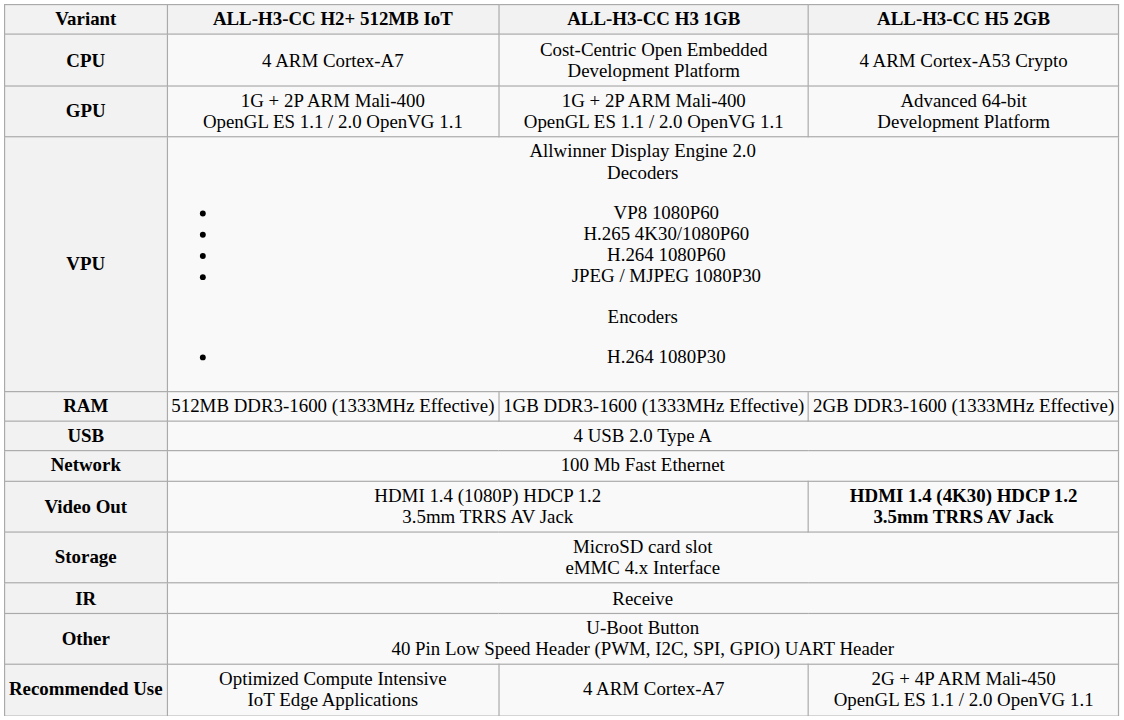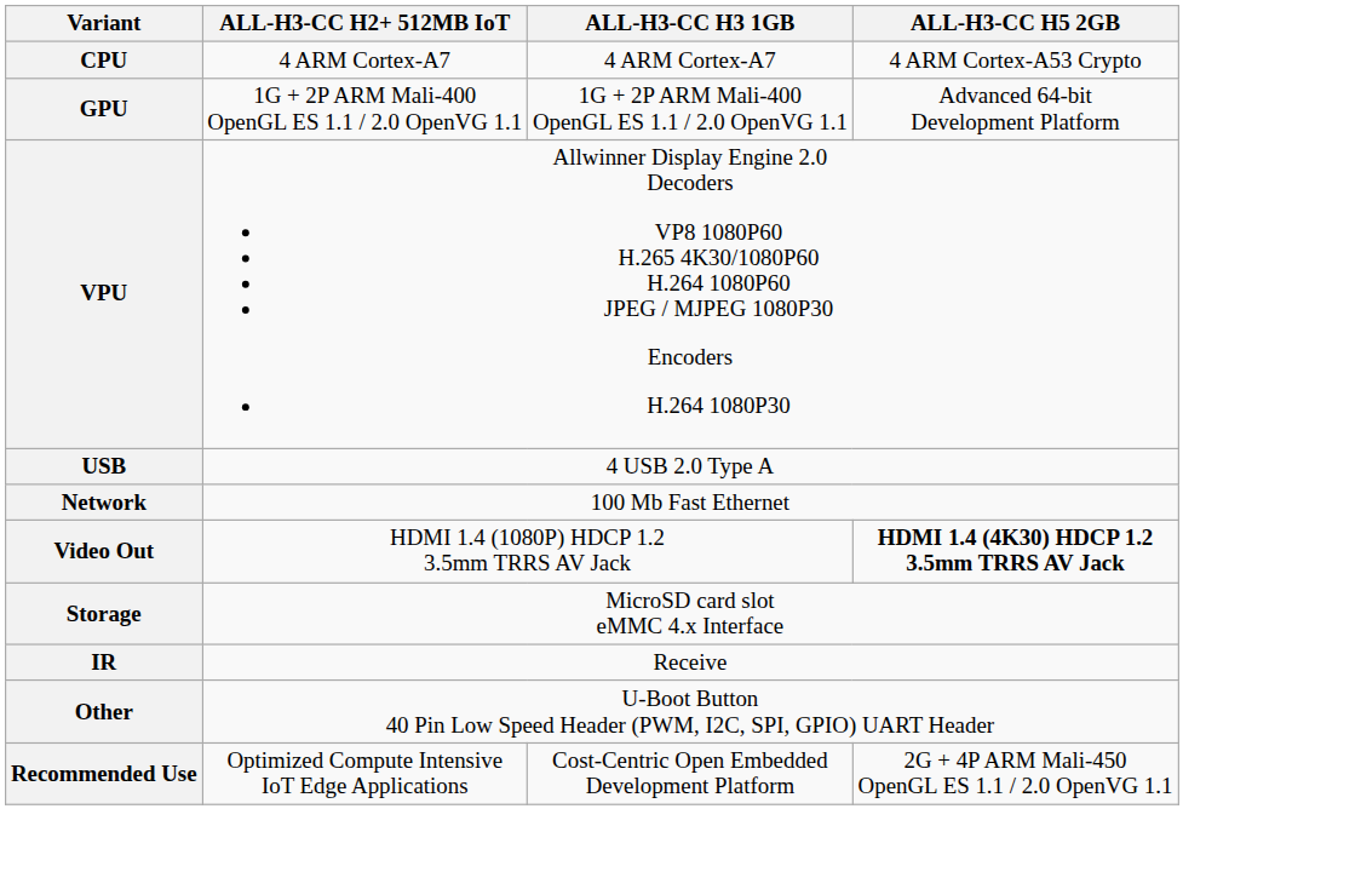CPU | ALL-H3-CC H3 1GB: Cost-Centric Open Embedded Development Platform -> 4 ARM Cortex-A7
- row: RAM | 512MB DDR3-1600 (1333MHz Effective) | 1GB DDR3-1600 (1333MHz Effective) | 2GB DDR3-1600 (1333MHz Effective)
Recommended Use | ALL-H3-CC H3 1GB: 4 ARM Cortex-A7 -> Cost-Centric Open Embedded Development Platform
